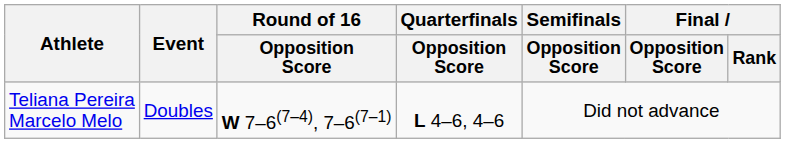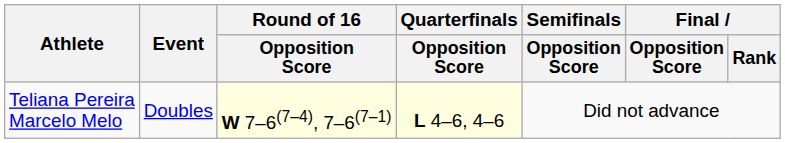Teliana Pereira Marcelo Melo | Round of 16 / Opposition Score: no background -> lightyellow background
Teliana Pereira Marcelo Melo | Quarterfinals / Opposition Score: no background -> lightyellow background
